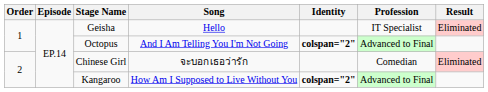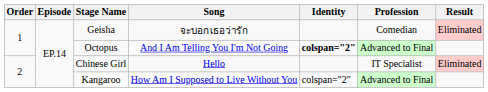Geisha | Song: Hello -> จะบอกเธอว่ารัก
Geisha | Profession: IT Specialist -> Comedian
Chinese Girl | Song: จะบอกเธอว่ารัก -> Hello
Chinese Girl | Profession: Comedian -> IT Specialist
Kangaroo | Identity: bold -> normal
